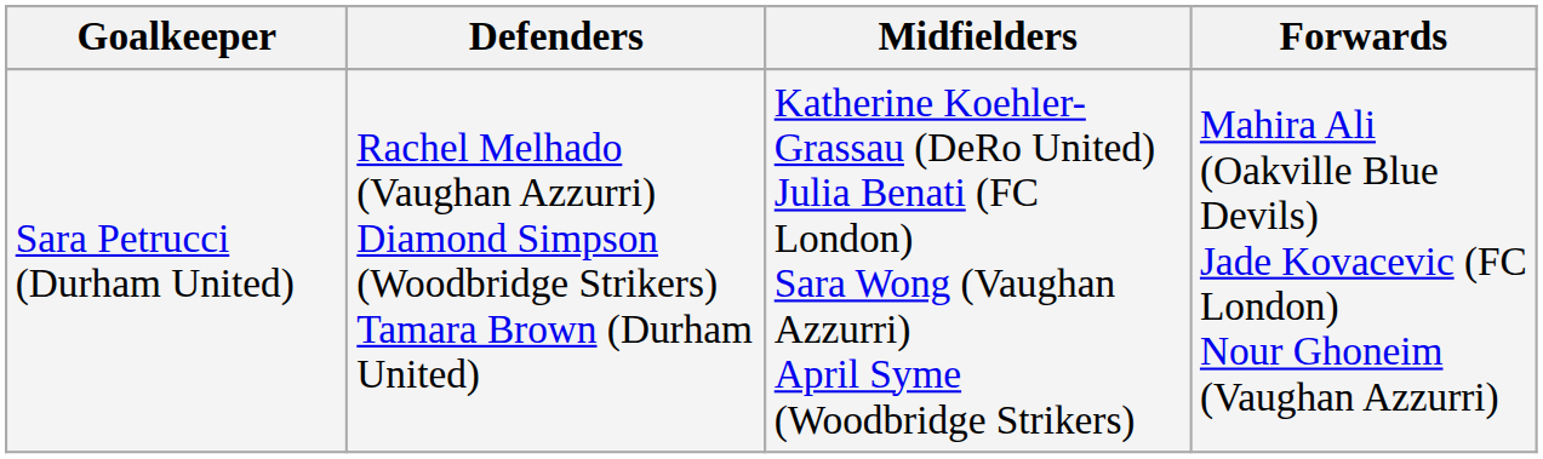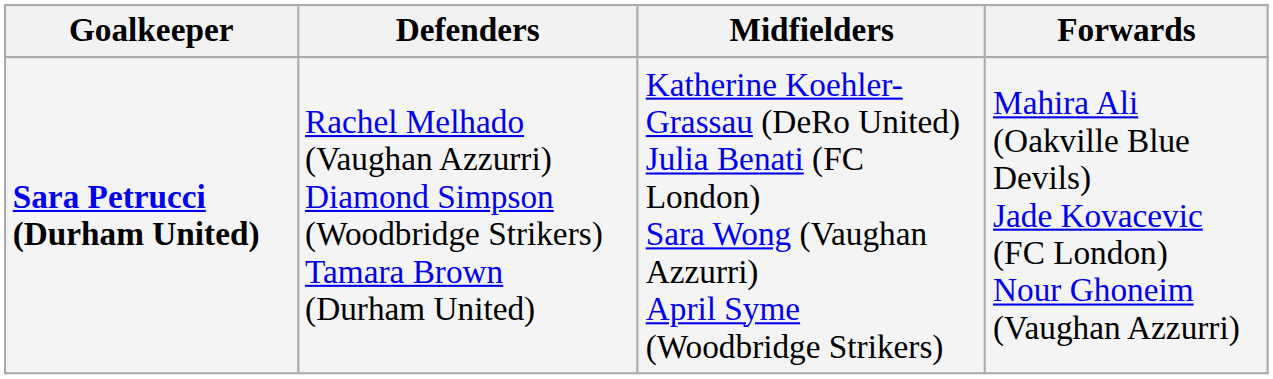Sara Petrucci (Durham United) | Goalkeeper: normal -> bold
